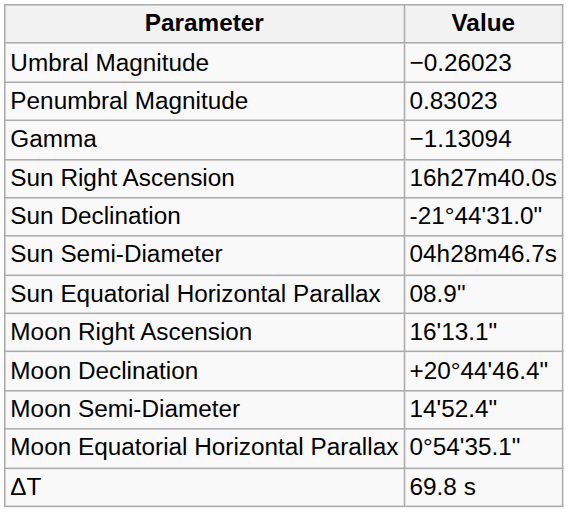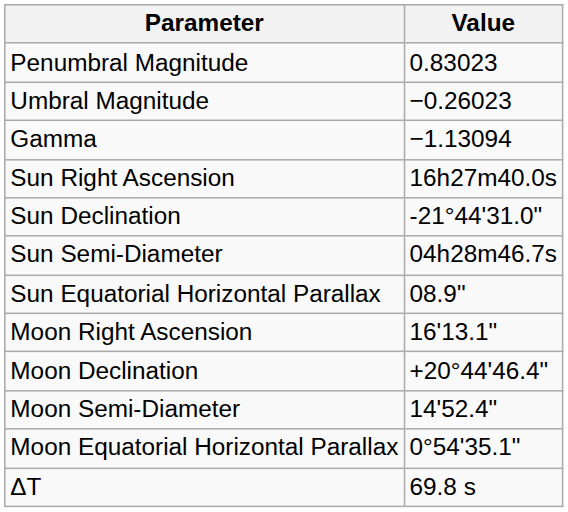rows swapped: Penumbral Magnitude <-> Umbral Magnitude
